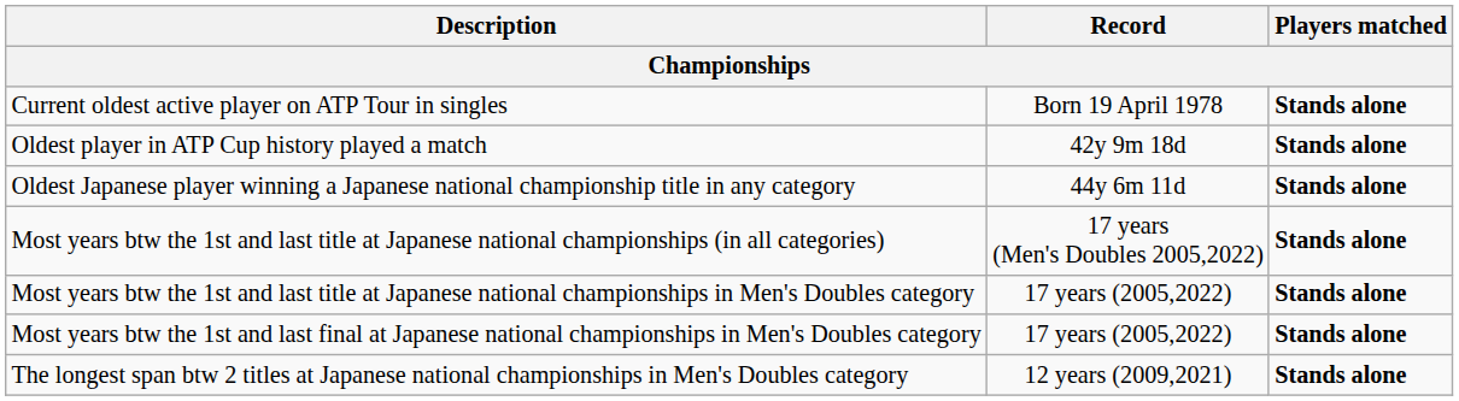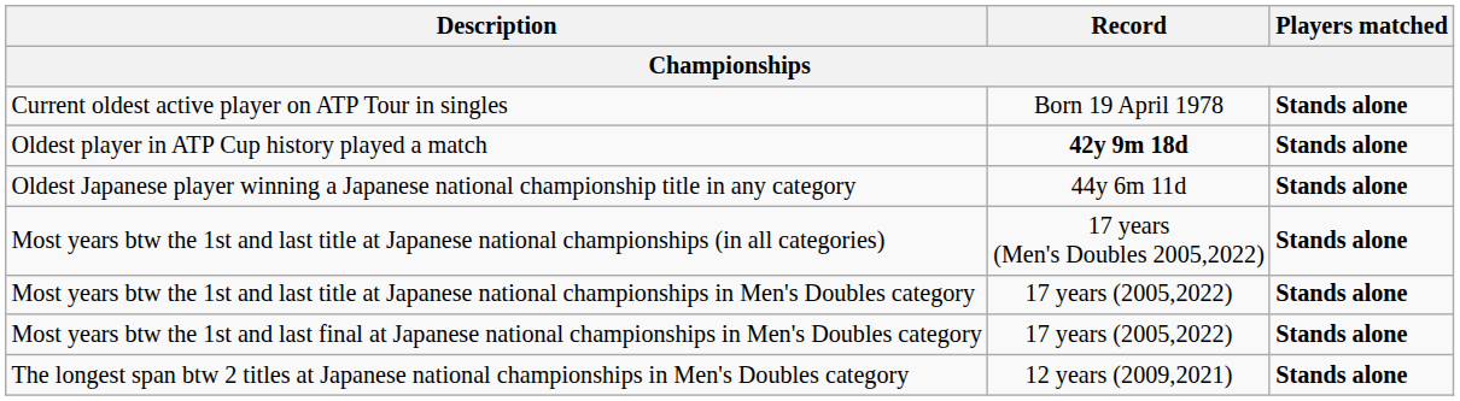Oldest player in ATP Cup history played a match | Record: normal -> bold
